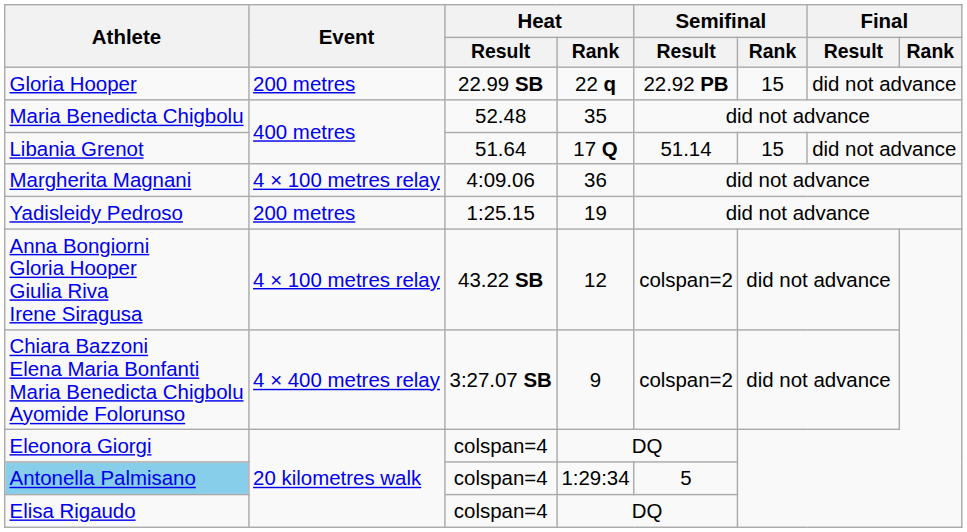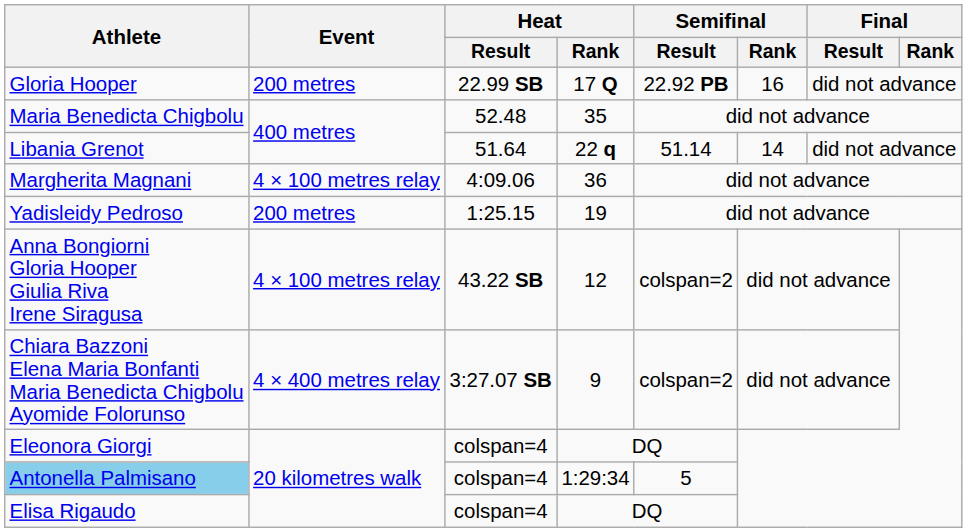Gloria Hooper | Heat / Rank: 22 q -> 17 Q
Gloria Hooper | Semifinal / Rank: 15 -> 16
Libania Grenot | Heat / Rank: 17 Q -> 22 q
Libania Grenot | Semifinal / Rank: 15 -> 14
